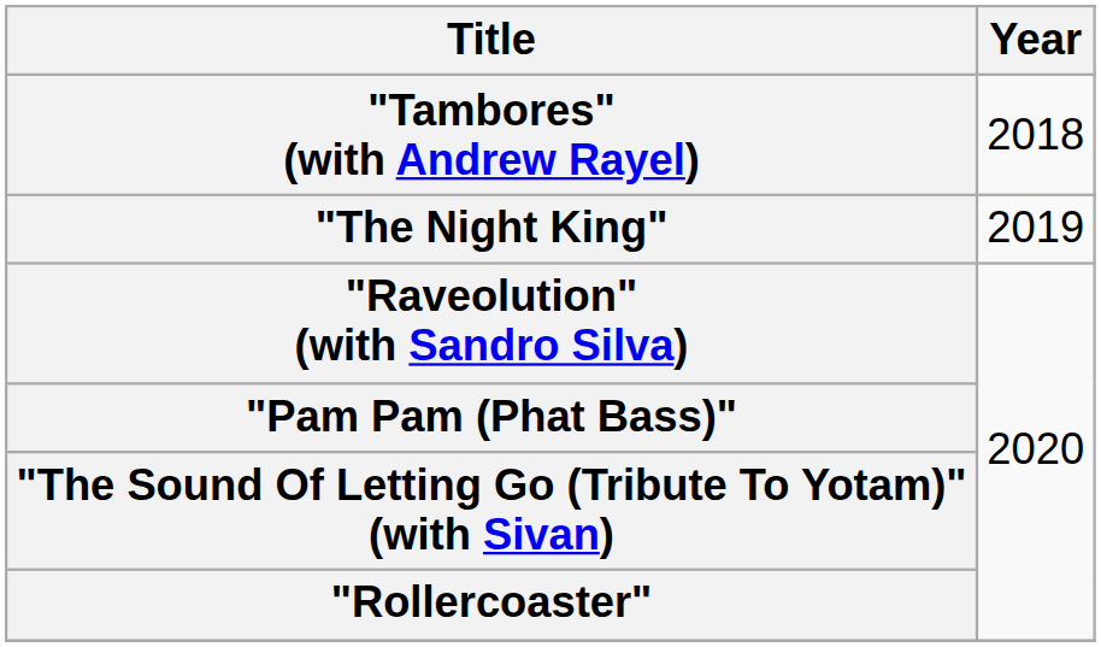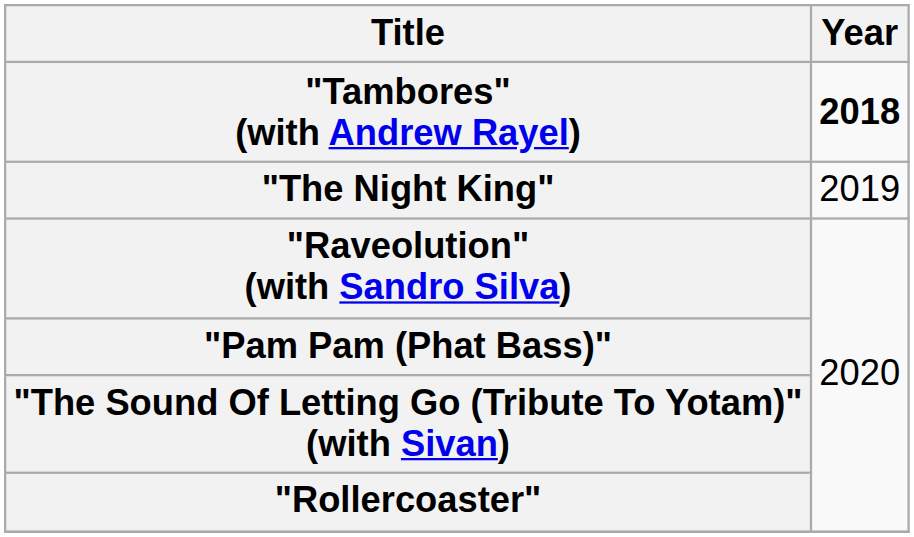"Tambores" (with Andrew Rayel) | Year: normal -> bold
